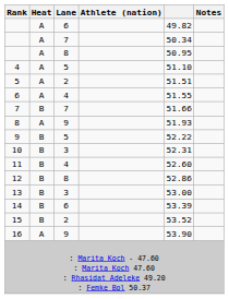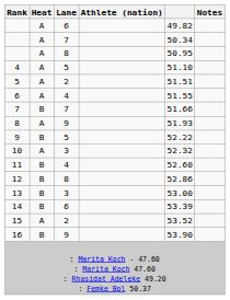10 | Heat: B -> A
10 | column 5: 52.31 -> 52.32
15 | Heat: B -> A
16 | Heat: A -> B
